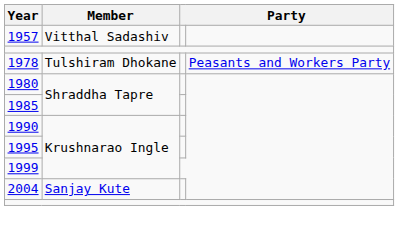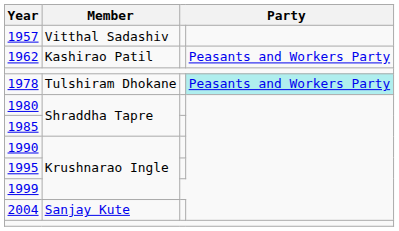+ row: 1962 | Kashirao Patil | Peasants and Workers Party
1978 | column 4: no background -> paleturquoise background
